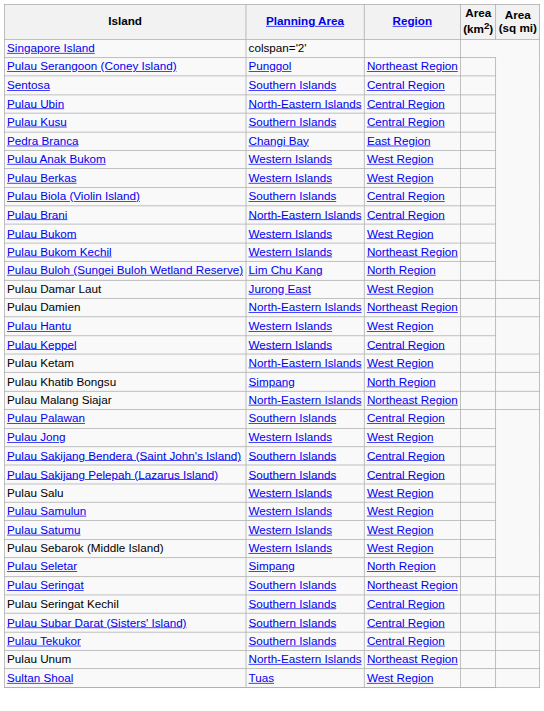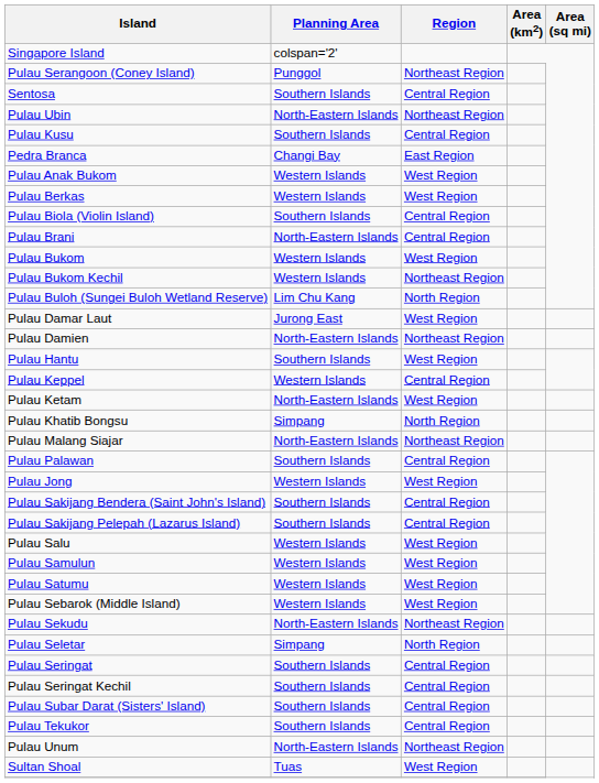Pulau Ubin | Region: Central Region -> Northeast Region
Pulau Hantu | Planning Area: Western Islands -> Southern Islands
+ row: Pulau Sekudu | North-Eastern Islands | Northeast Region
Pulau Seringat | Region: Northeast Region -> Central Region
